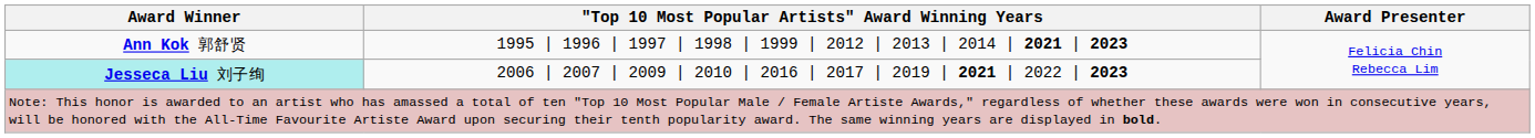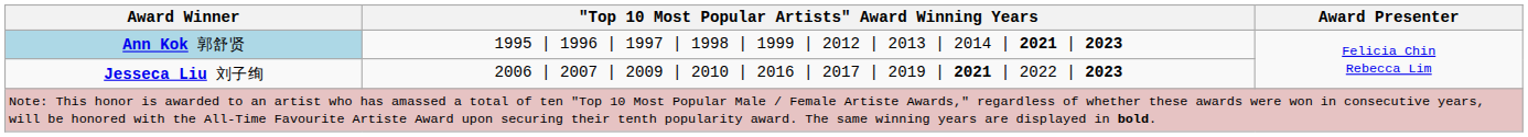Ann Kok 郭舒贤 | Award Winner: no background -> lightblue background
Jesseca Liu 刘子绚 | Award Winner: paleturquoise background -> no background
